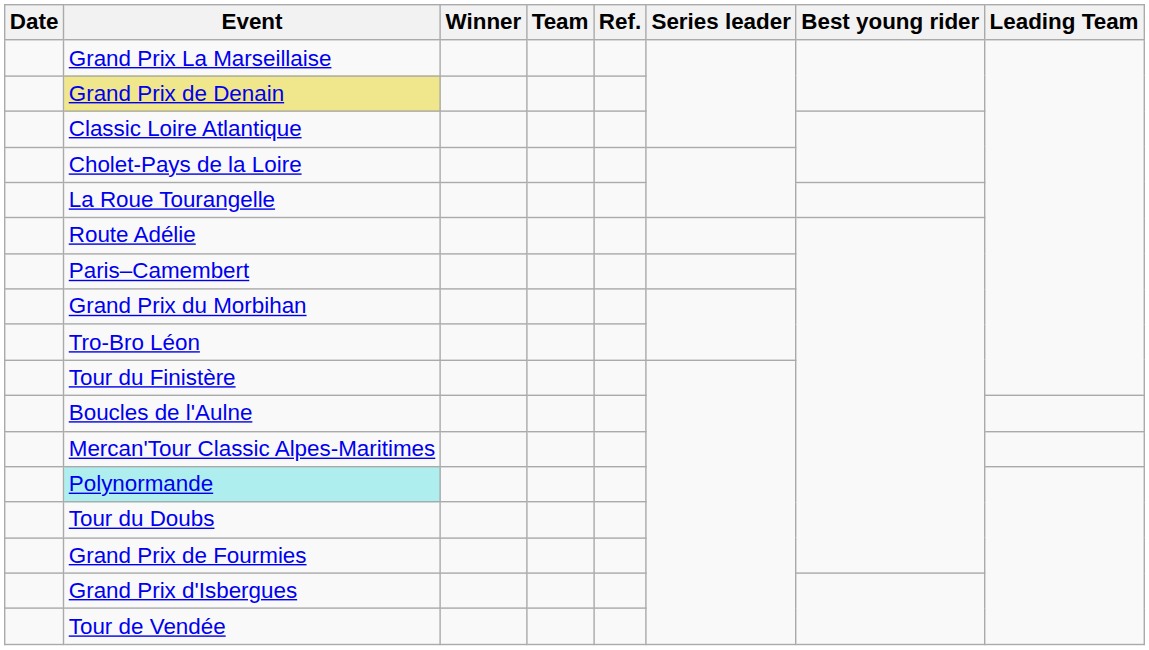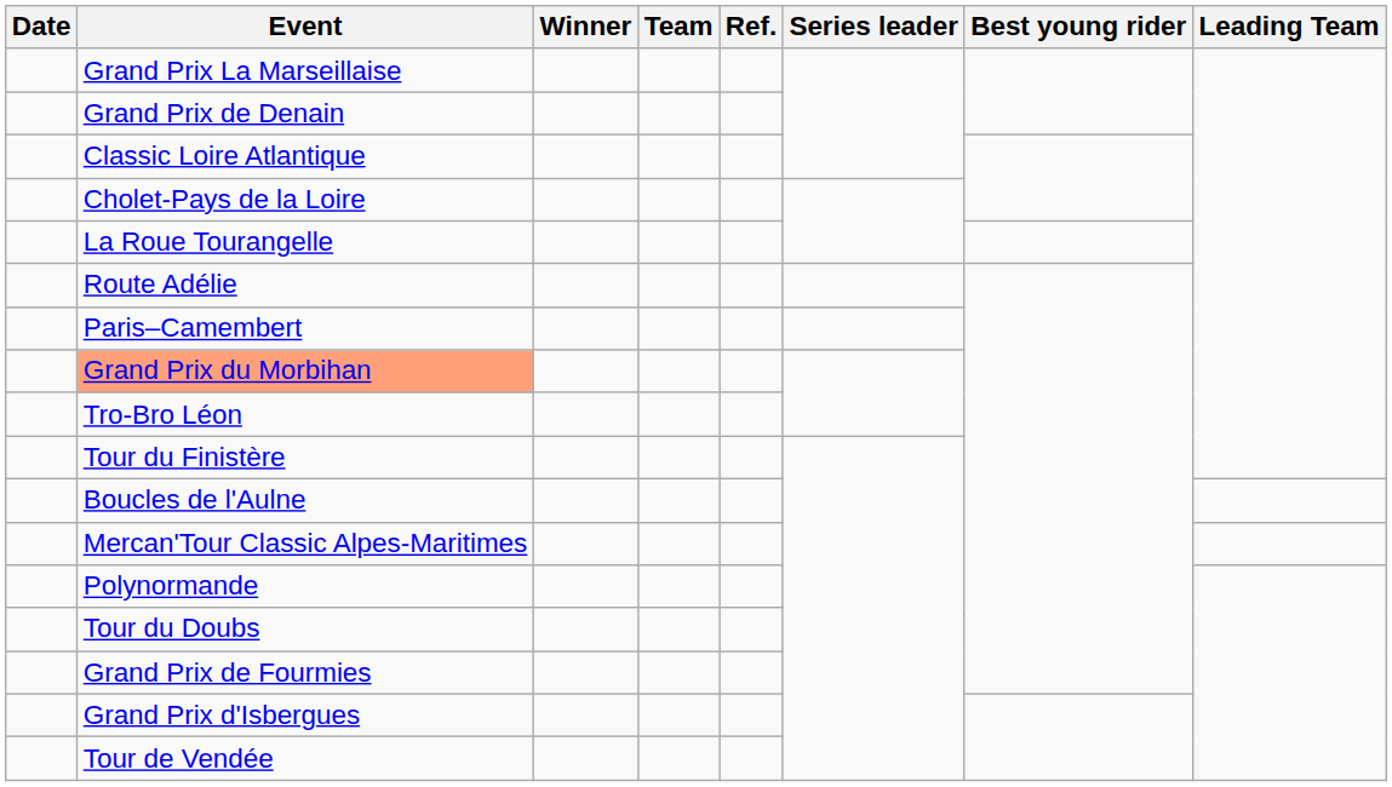Grand Prix de Denain | Event: khaki background -> no background
Grand Prix du Morbihan | Event: no background -> lightsalmon background
Polynormande | Event: paleturquoise background -> no background
